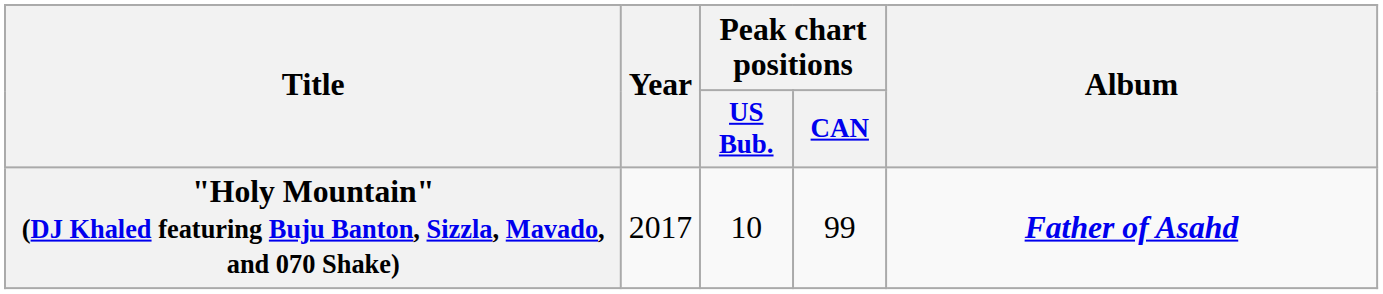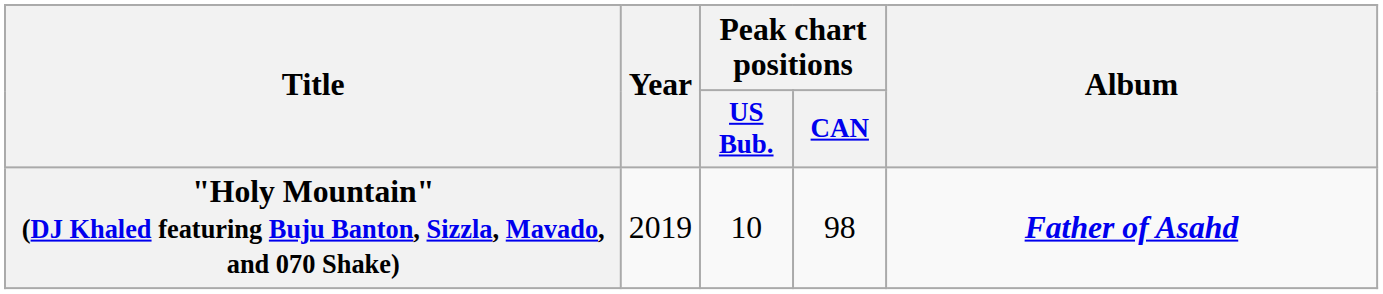row 3 | Year: 2017 -> 2019
row 3 | Peak chart positions / CAN: 99 -> 98
